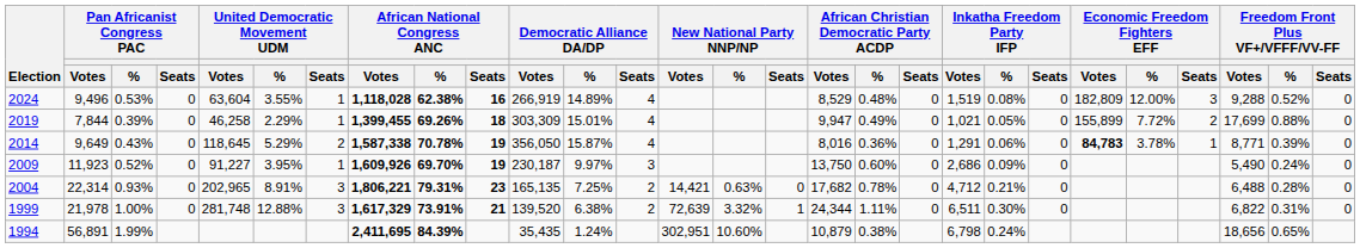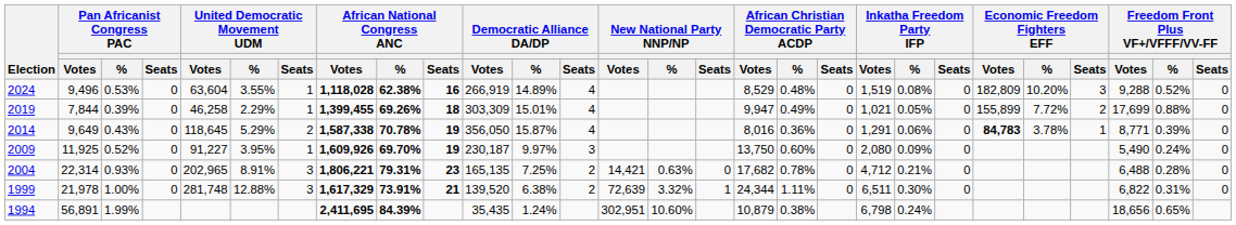2024 | Economic Freedom Fighters EFF / %: 12.00% -> 10.20%
2009 | Pan Africanist Congress PAC / Votes: 11,923 -> 11,925
2009 | Inkatha Freedom Party IFP / Votes: 2,686 -> 2,080
